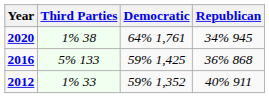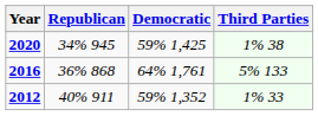columns swapped: Republican <-> Third Parties
2020 | Democratic: 64% 1,761 -> 59% 1,425
2016 | Democratic: 59% 1,425 -> 64% 1,761
